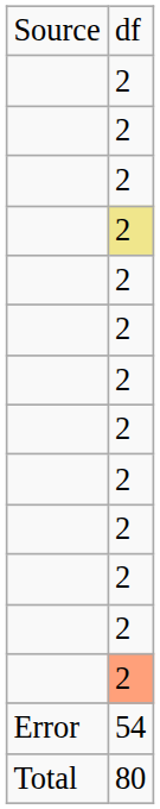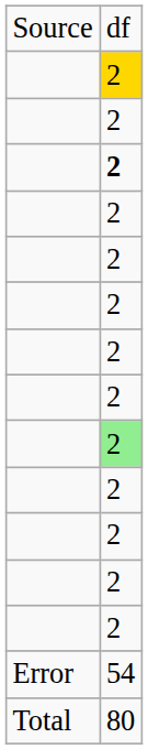row 2 | column 2: no background -> gold background
row 4 | column 2: normal -> bold
row 5 | column 2: khaki background -> no background
row 10 | column 2: no background -> lightgreen background
row 14 | column 2: lightsalmon background -> no background
